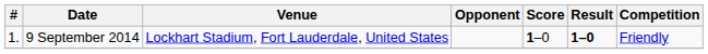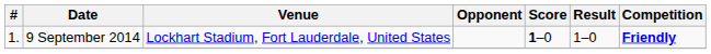9 September 2014 | Result: bold -> normal
9 September 2014 | Competition: normal -> bold
